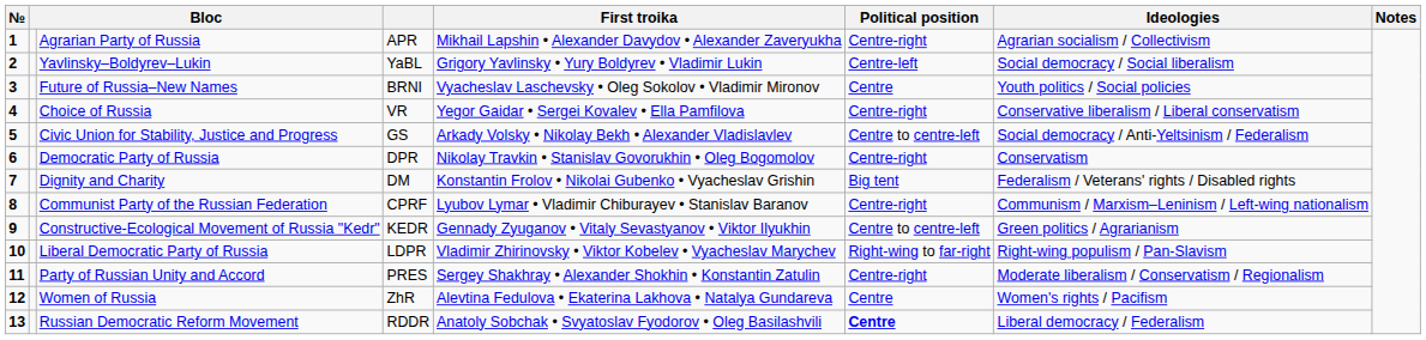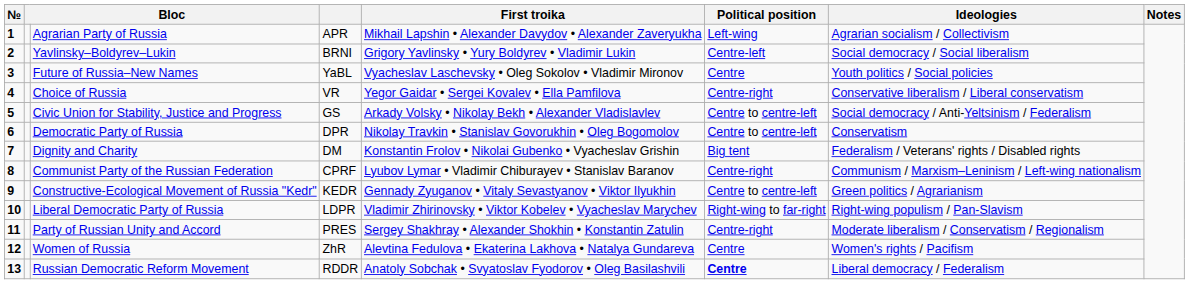Agrarian Party of Russia | Political position: Centre-right -> Left-wing
Yavlinsky–Boldyrev–Lukin | column 4: YaBL -> BRNI
Future of Russia–New Names | column 4: BRNI -> YaBL
Democratic Party of Russia | Political position: Centre-right -> Centre to centre-left
